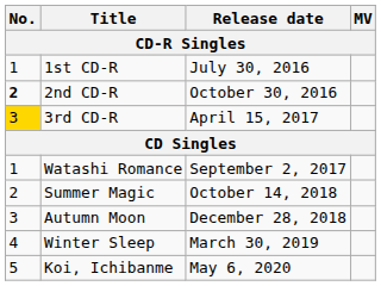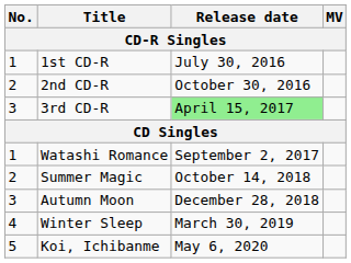2nd CD-R | No.: bold -> normal
3rd CD-R | No.: gold background -> no background
3rd CD-R | Release date: no background -> lightgreen background
